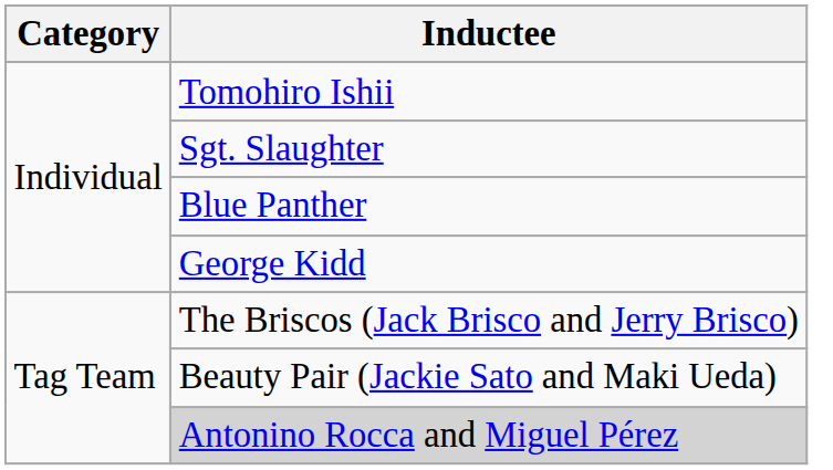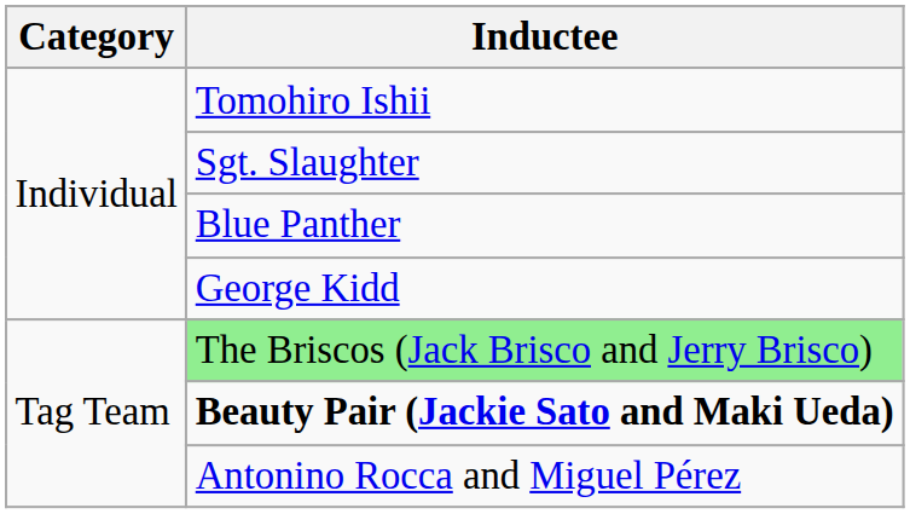The Briscos (Jack Brisco and Jerry Brisco) | Inductee: no background -> lightgreen background
Beauty Pair (Jackie Sato and Maki Ueda) | Inductee: normal -> bold
Antonino Rocca and Miguel Pérez | Inductee: lightgrey background -> no background
